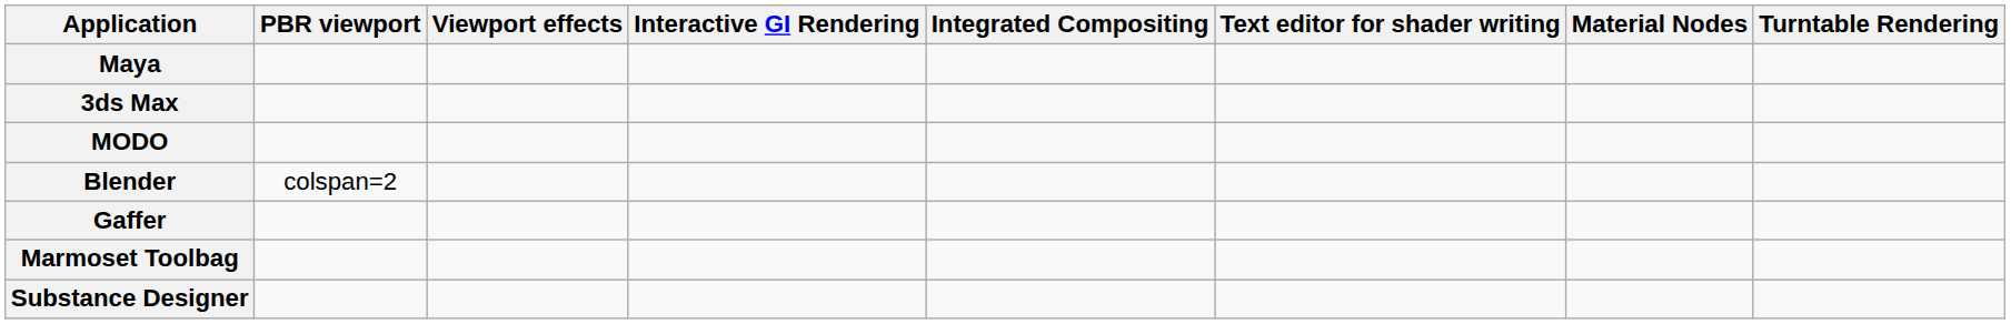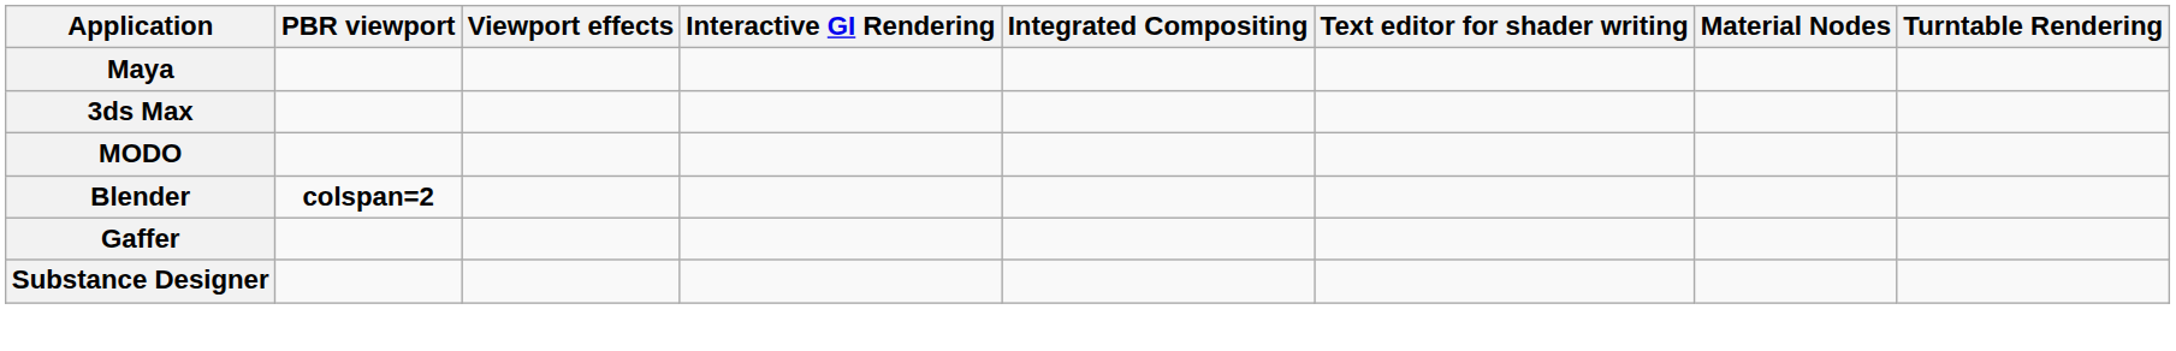Blender | PBR viewport: normal -> bold
- row: Marmoset Toolbag
